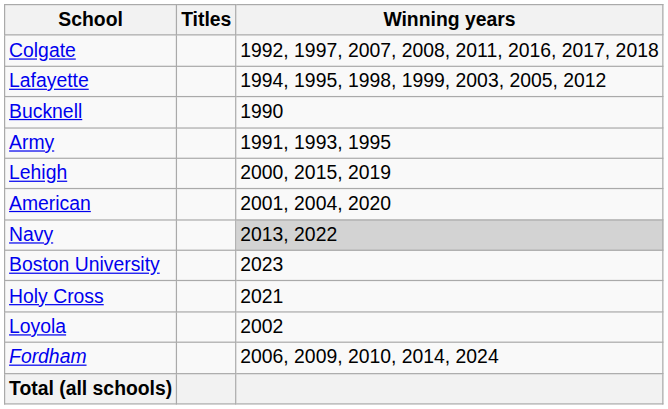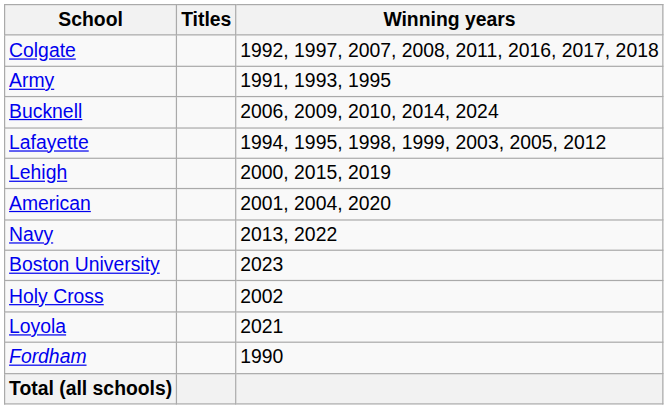rows swapped: Lafayette <-> Army
Bucknell | Winning years: 1990 -> 2006, 2009, 2010, 2014, 2024
Navy | Winning years: lightgrey background -> no background
Holy Cross | Winning years: 2021 -> 2002
Loyola | Winning years: 2002 -> 2021
Fordham | Winning years: 2006, 2009, 2010, 2014, 2024 -> 1990
